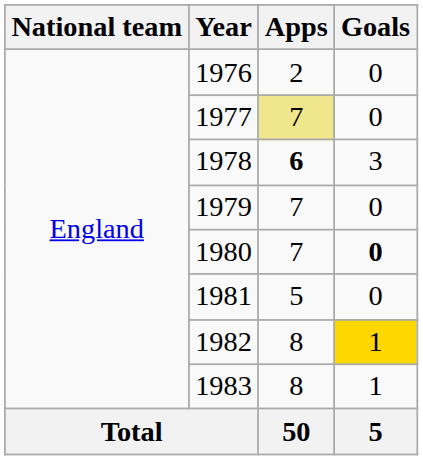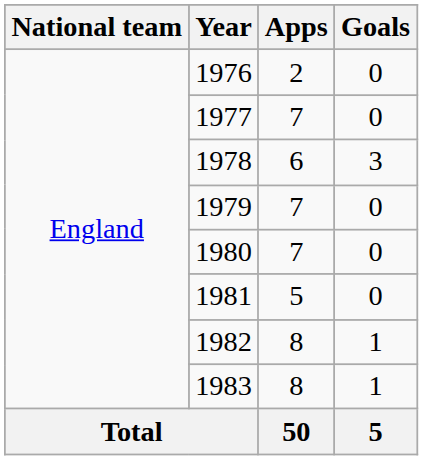1977 | Apps: khaki background -> no background
1978 | Apps: bold -> normal
1980 | Goals: bold -> normal
1982 | Goals: gold background -> no background
